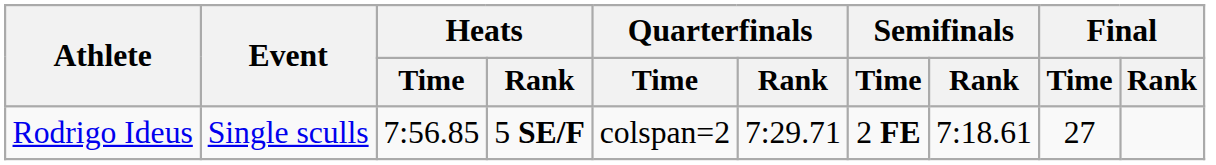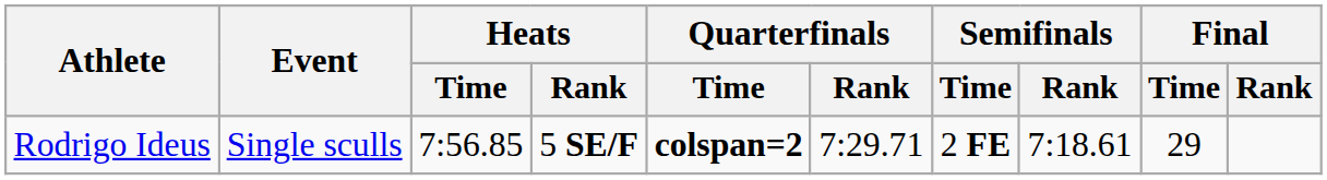Rodrigo Ideus | Quarterfinals / Time: normal -> bold
Rodrigo Ideus | Final / Time: 27 -> 29
